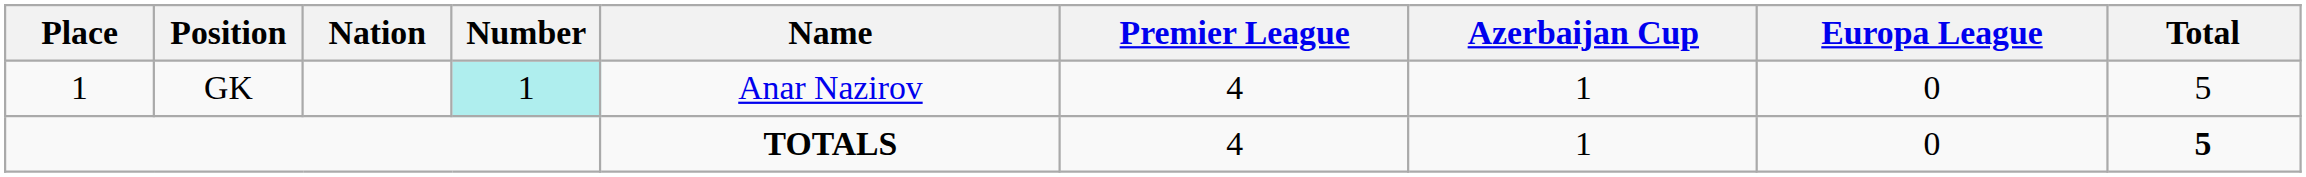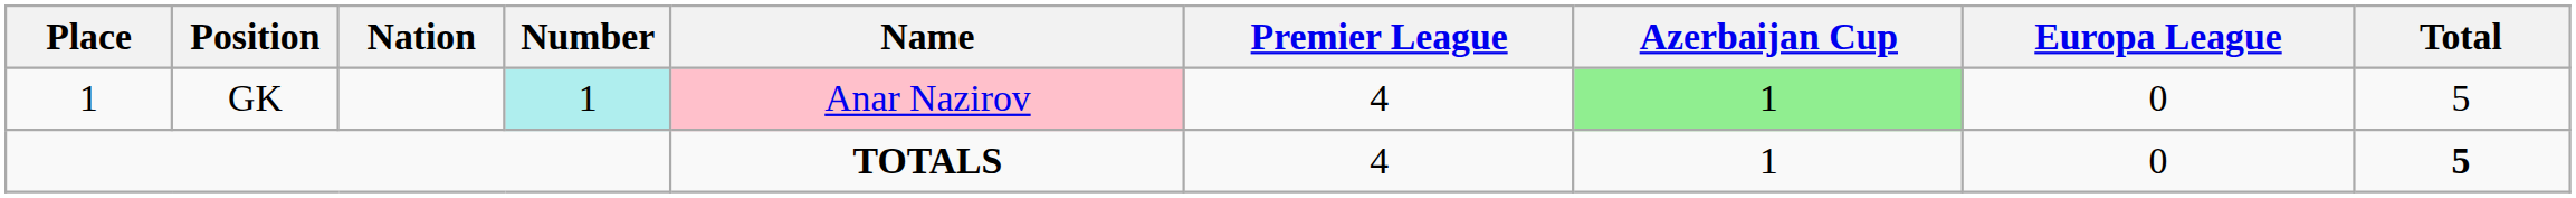GK | Name: no background -> pink background
GK | Azerbaijan Cup: no background -> lightgreen background
